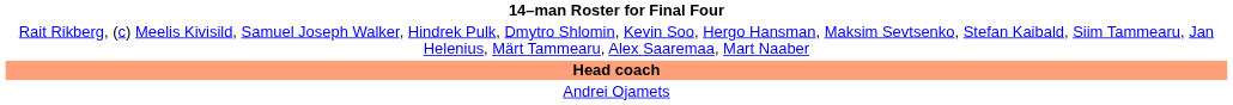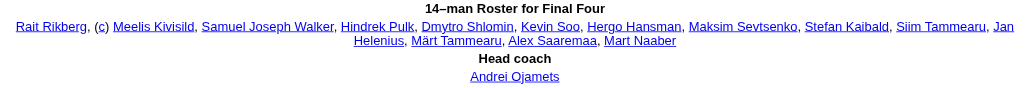row 3 | column 1: lightsalmon background -> no background
